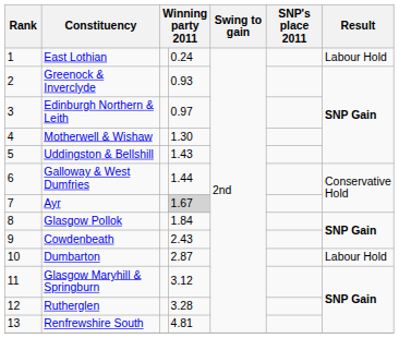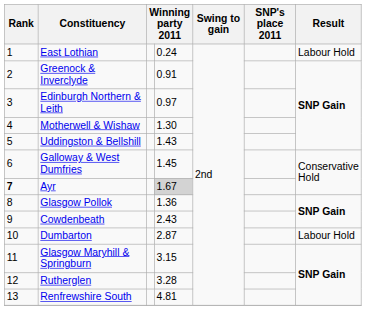Greenock & Inverclyde | column 4: 0.93 -> 0.91
Galloway & West Dumfries | column 4: 1.44 -> 1.45
Ayr | Rank: normal -> bold
Glasgow Pollok | column 4: 1.84 -> 1.36
Glasgow Maryhill & Springburn | column 4: 3.12 -> 3.15
